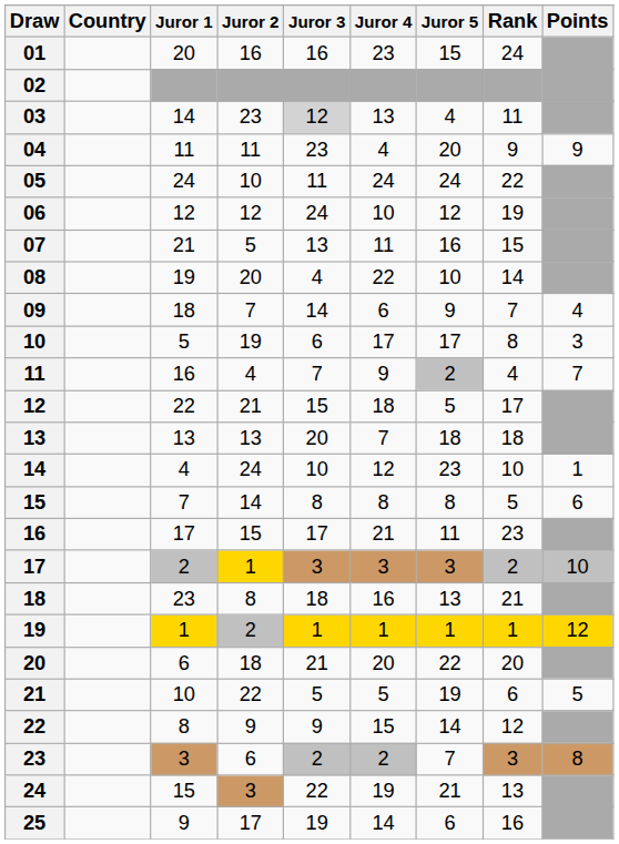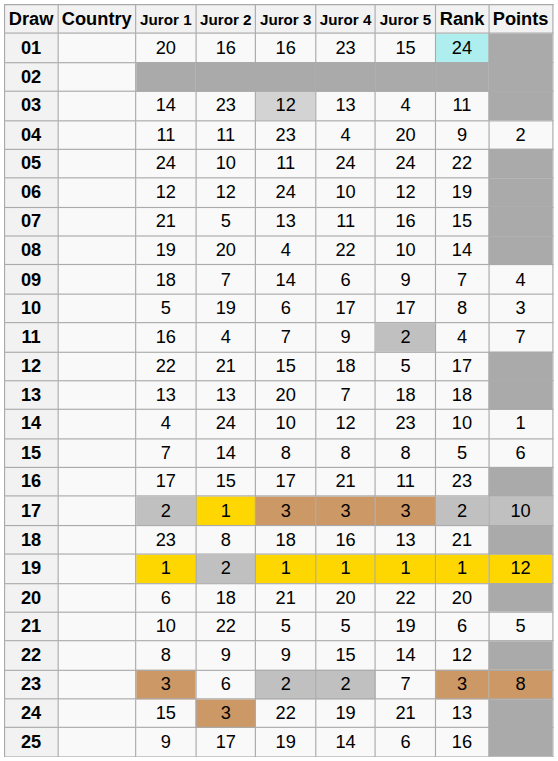01 | Rank: no background -> paleturquoise background
04 | Points: 9 -> 2
